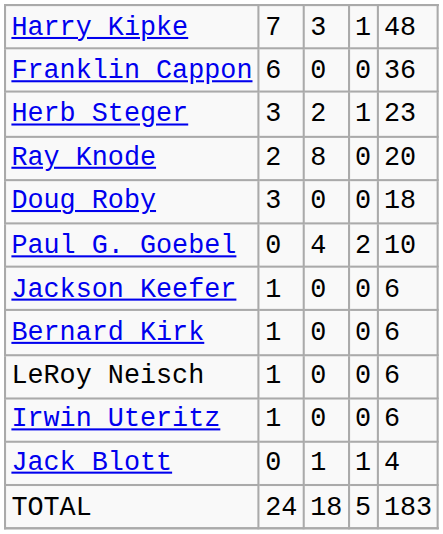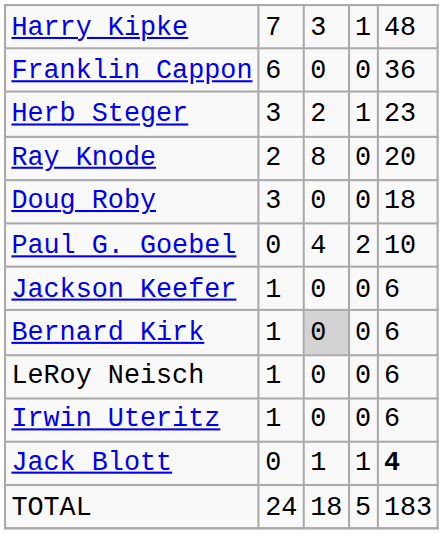Bernard Kirk | column 3: no background -> lightgrey background
Jack Blott | column 5: normal -> bold
